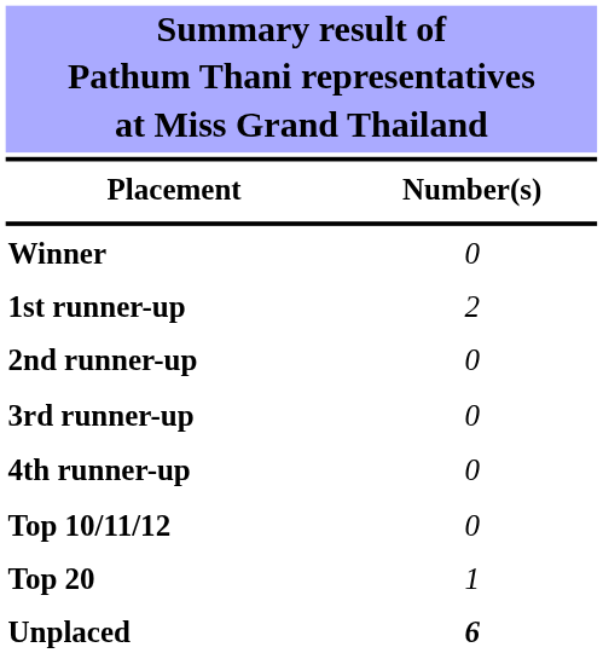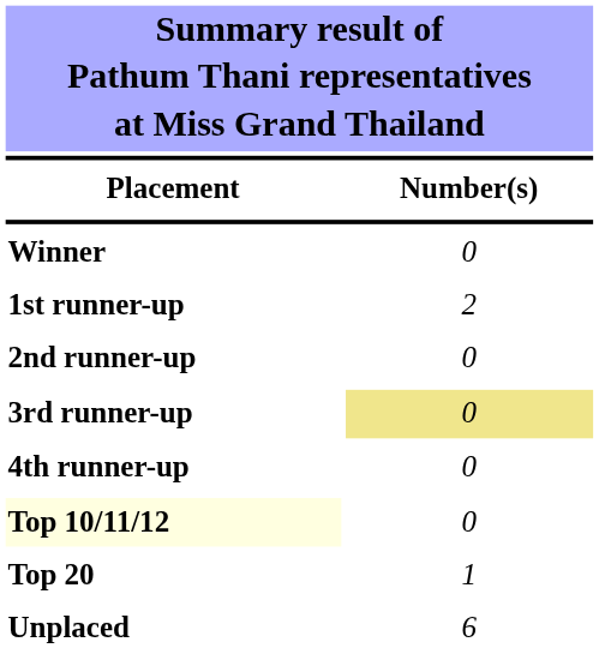row 6 | column 2: no background -> khaki background
row 8 | column 1: no background -> lightyellow background
row 10 | column 2: bold -> normal
